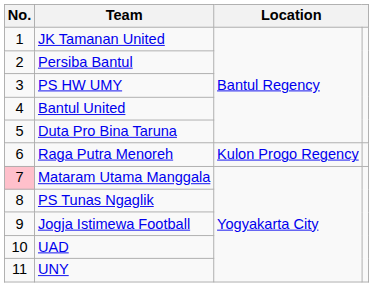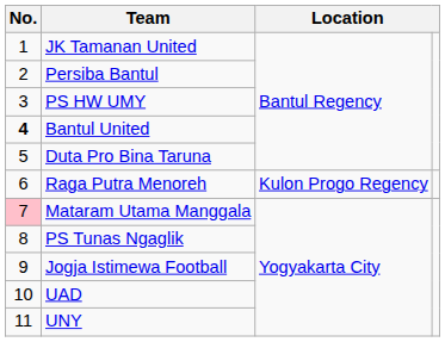Bantul United | No.: normal -> bold
